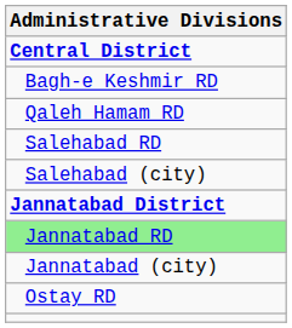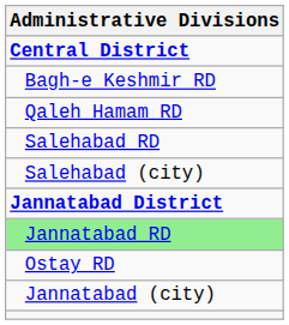row 9 | column 1: Jannatabad (city) -> Ostay RD
row 10 | column 1: Ostay RD -> Jannatabad (city)
